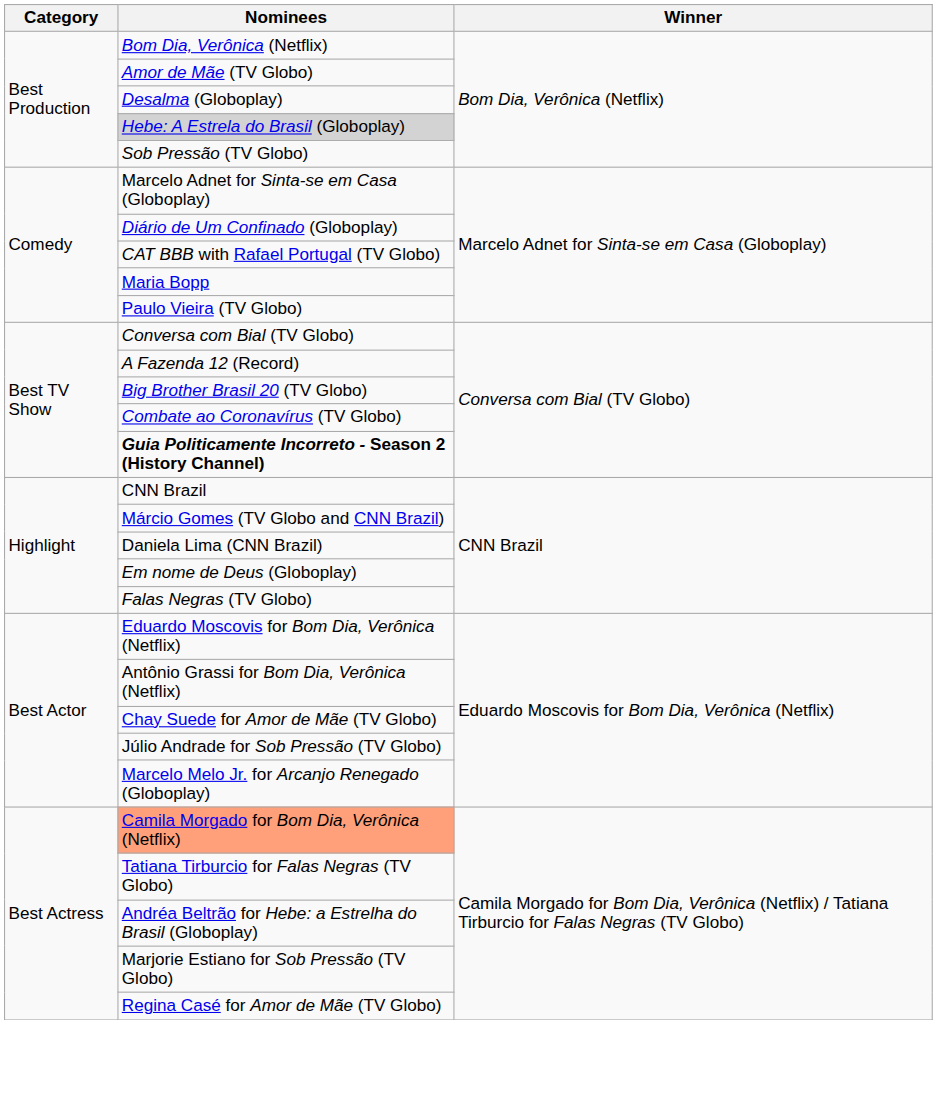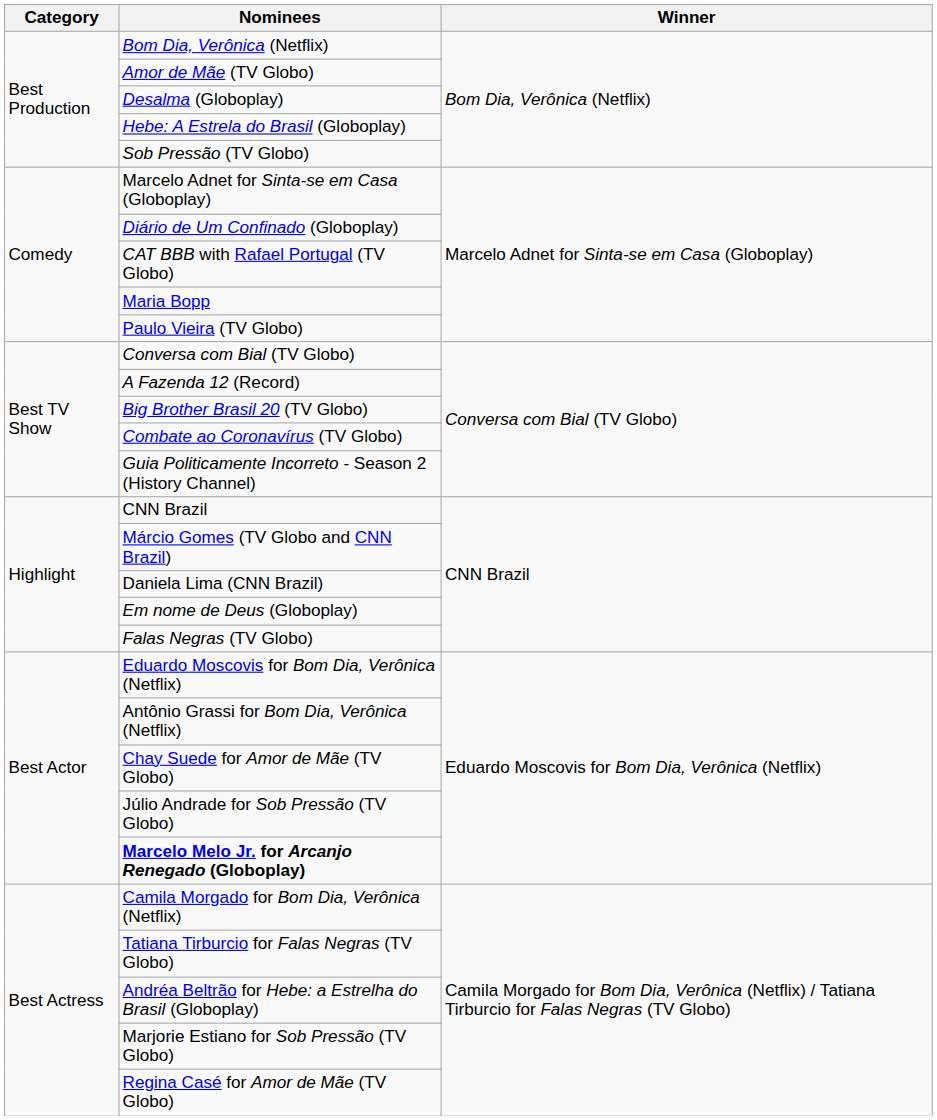Hebe: A Estrela do Brasil (Globoplay) | Nominees: lightgrey background -> no background
Guia Politicamente Incorreto - Season 2 (History Channel) | Nominees: bold -> normal
Marcelo Melo Jr. for Arcanjo Renegado (Globoplay) | Nominees: normal -> bold
Camila Morgado for Bom Dia, Verônica (Netflix) | Nominees: lightsalmon background -> no background
